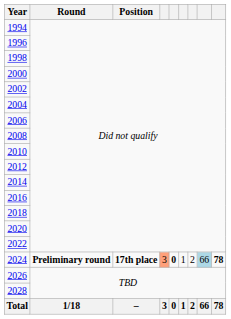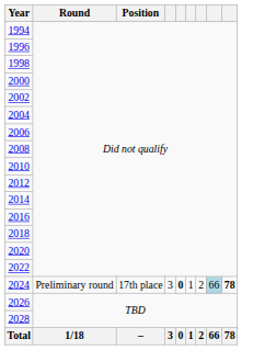2024 | Round: bold -> normal
2024 | Position: bold -> normal
2024 | column 4: lightsalmon background -> no background
